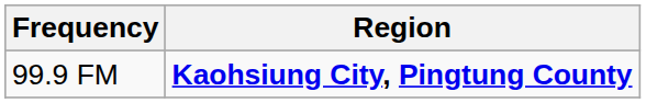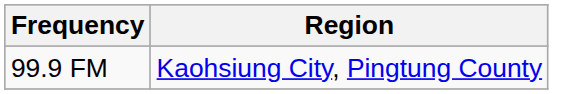99.9 FM | Region: bold -> normal
